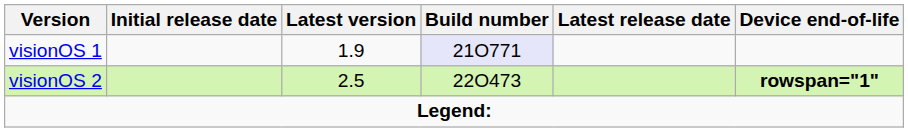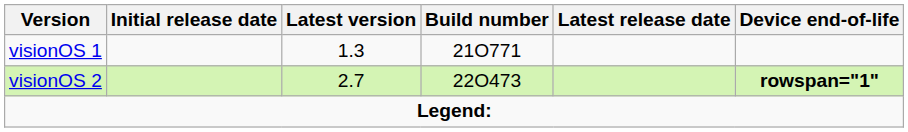visionOS 1 | Latest version: 1.9 -> 1.3
visionOS 1 | Build number: lavender background -> no background
visionOS 2 | Latest version: 2.5 -> 2.7
